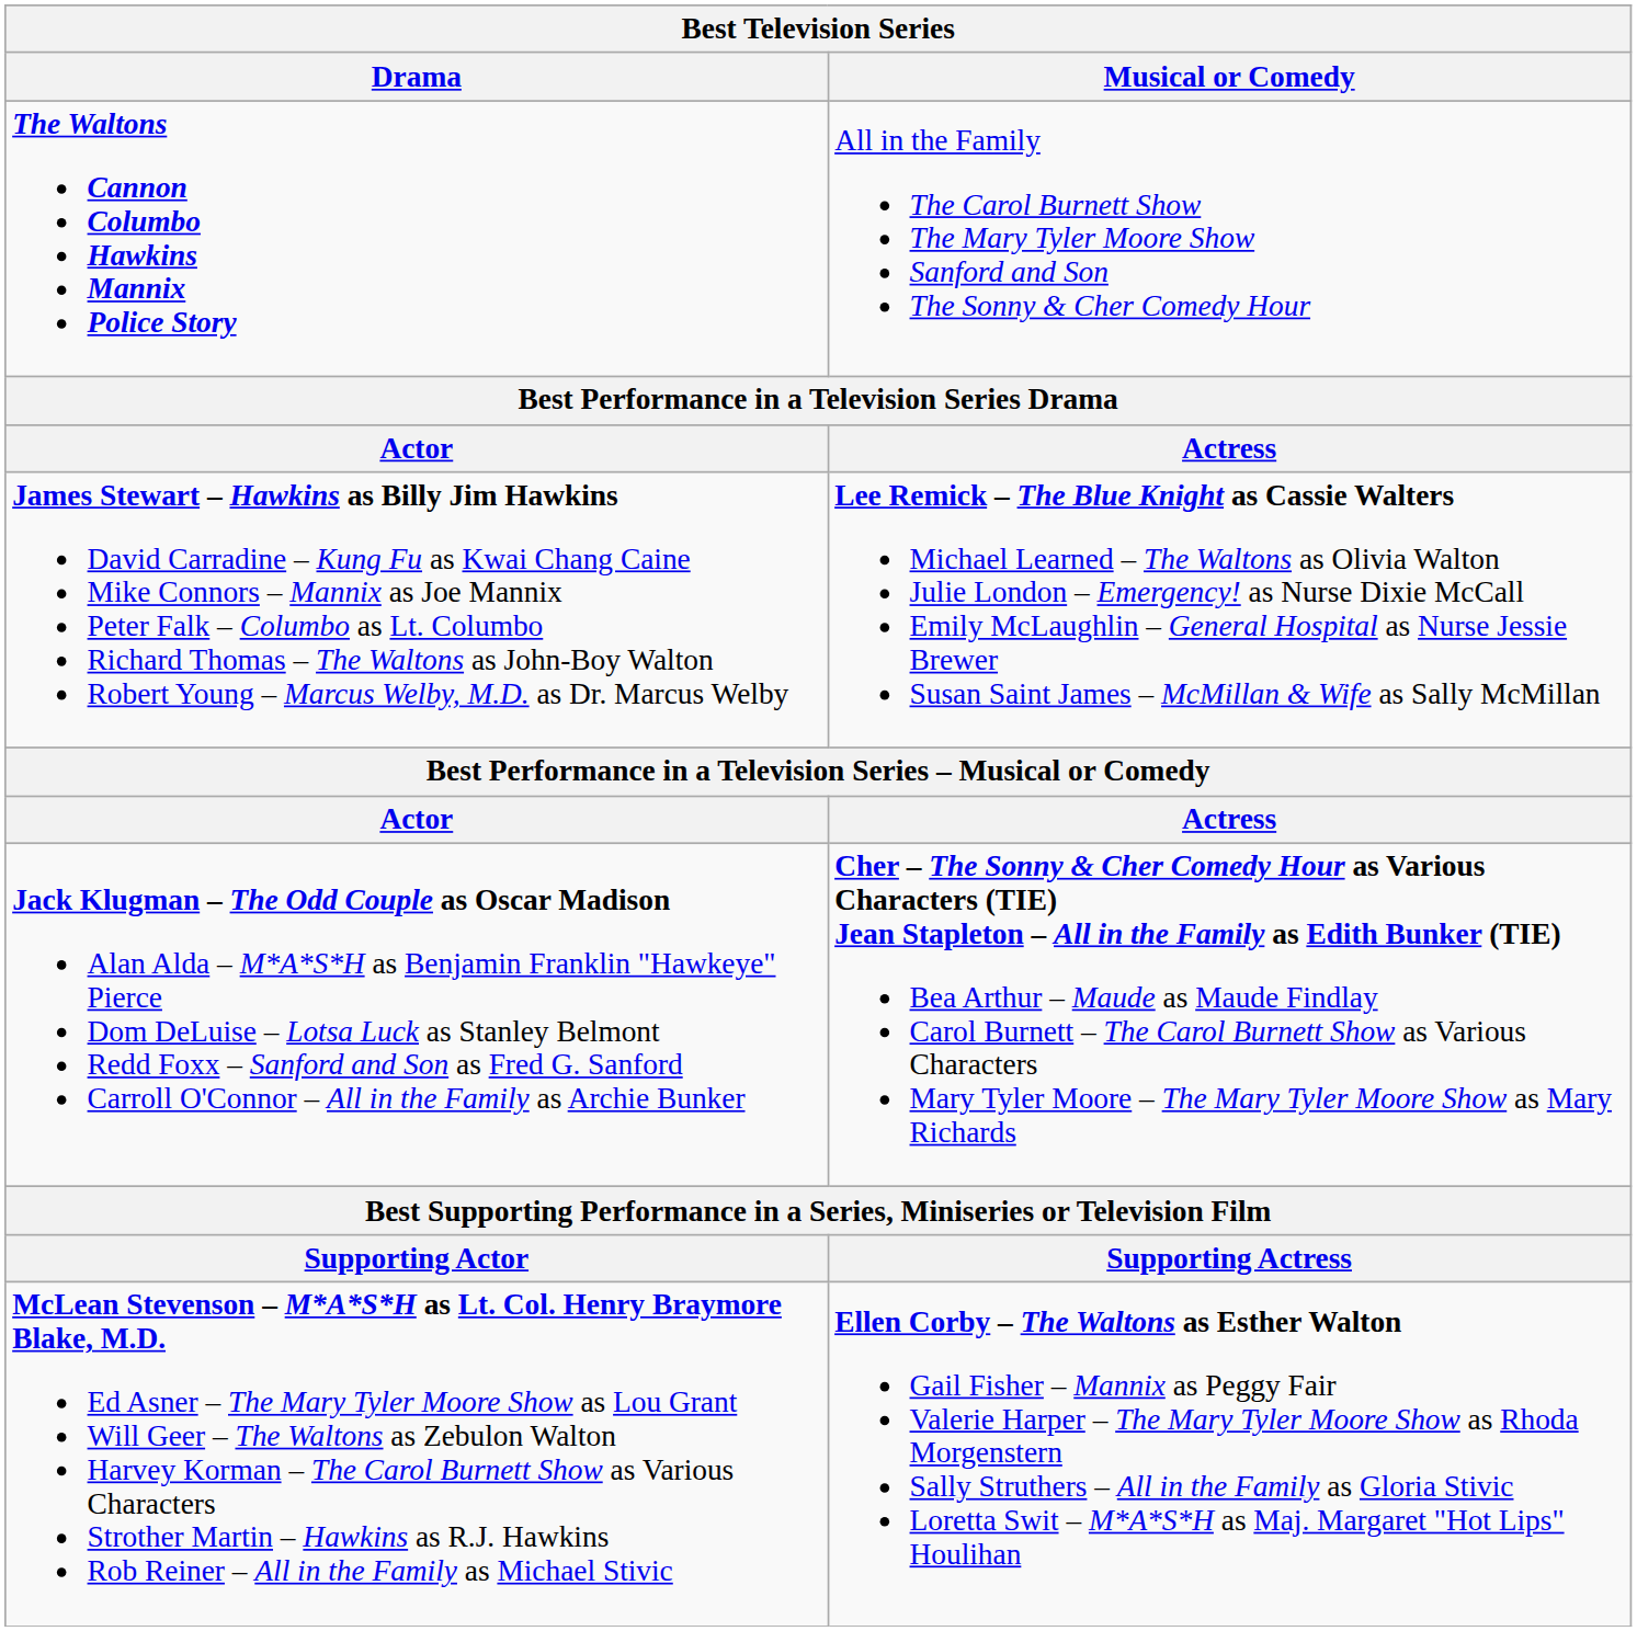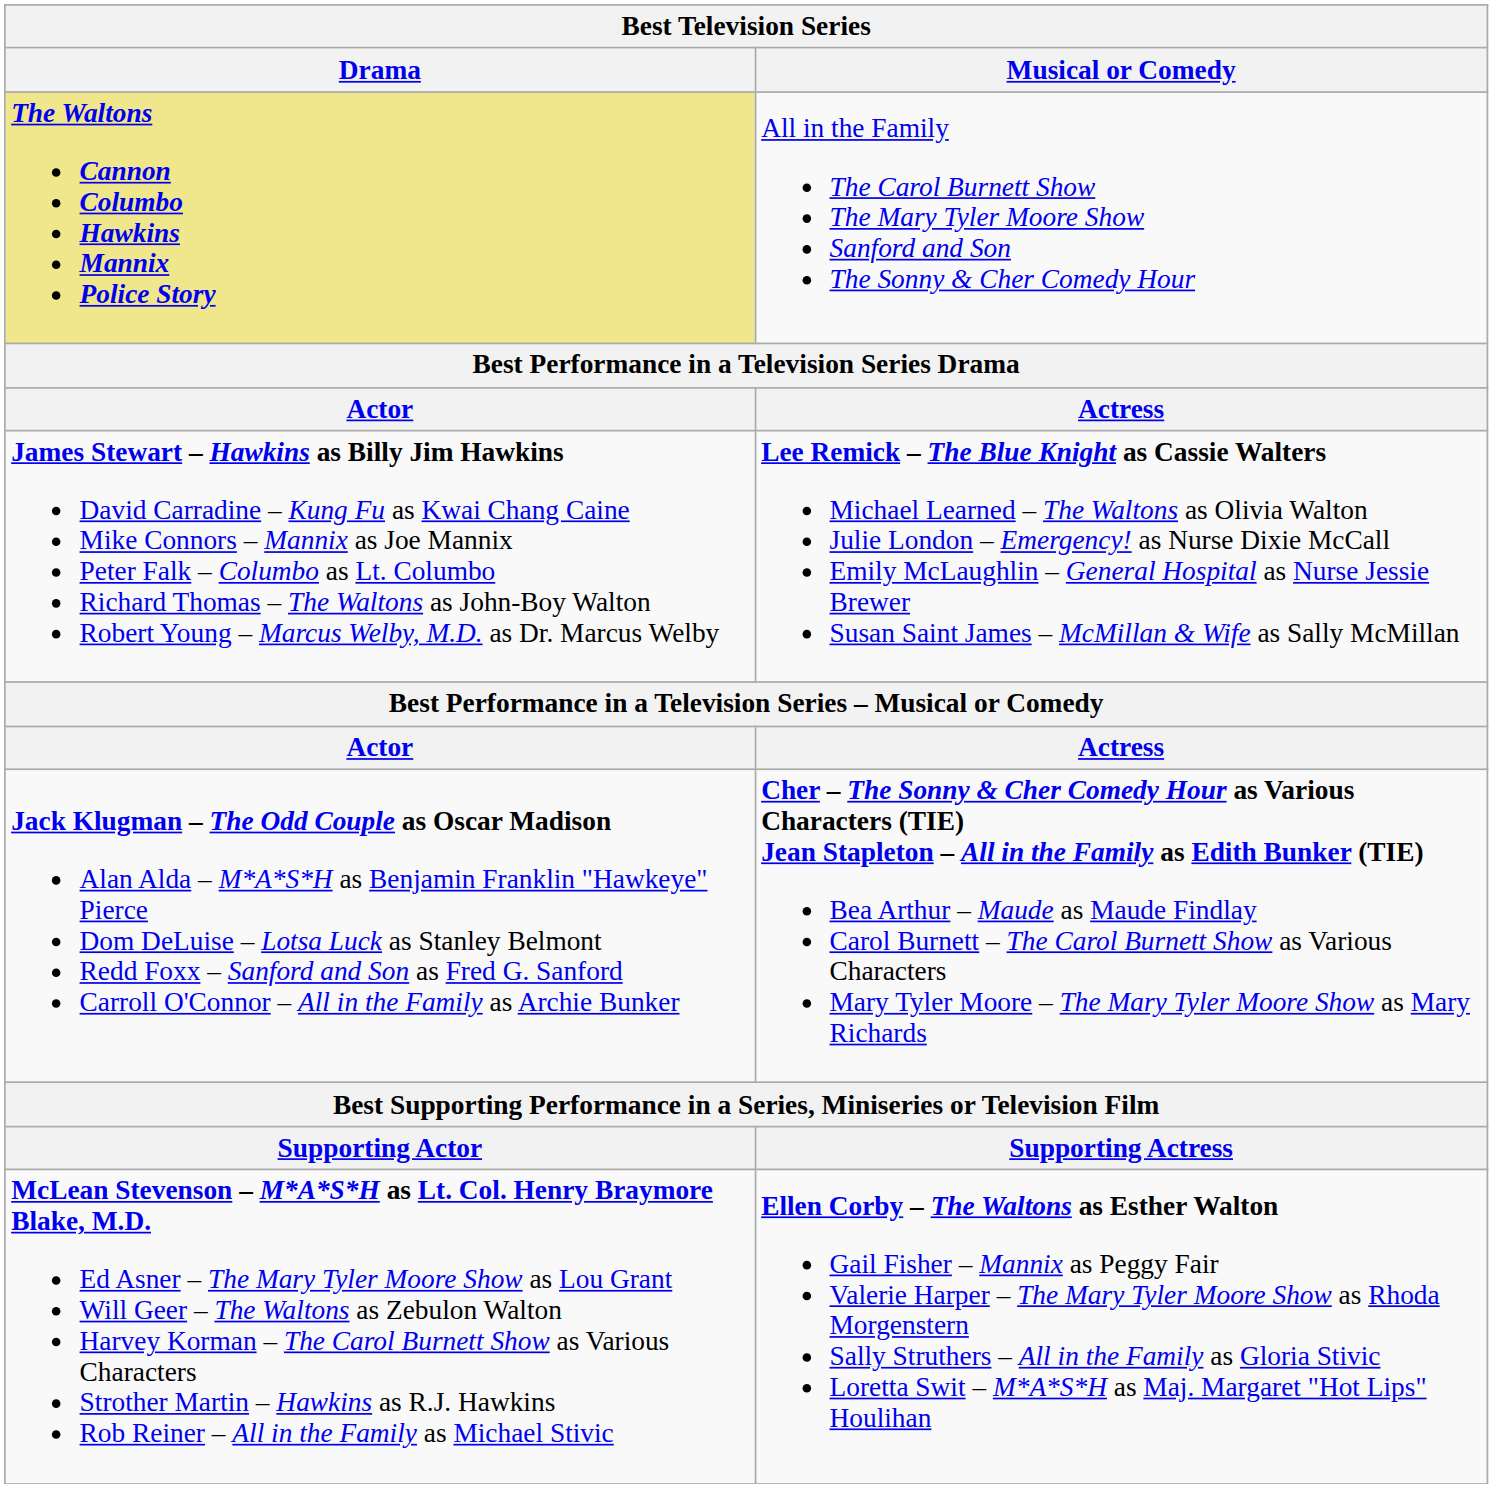row 3 | Drama: no background -> khaki background
